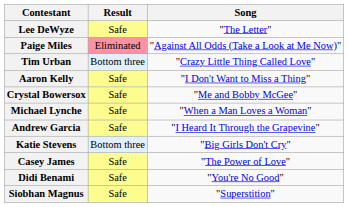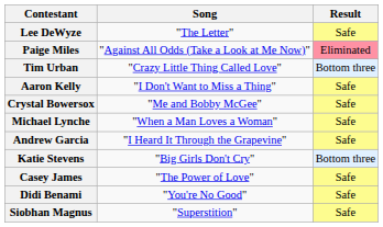columns swapped: Song <-> Result
